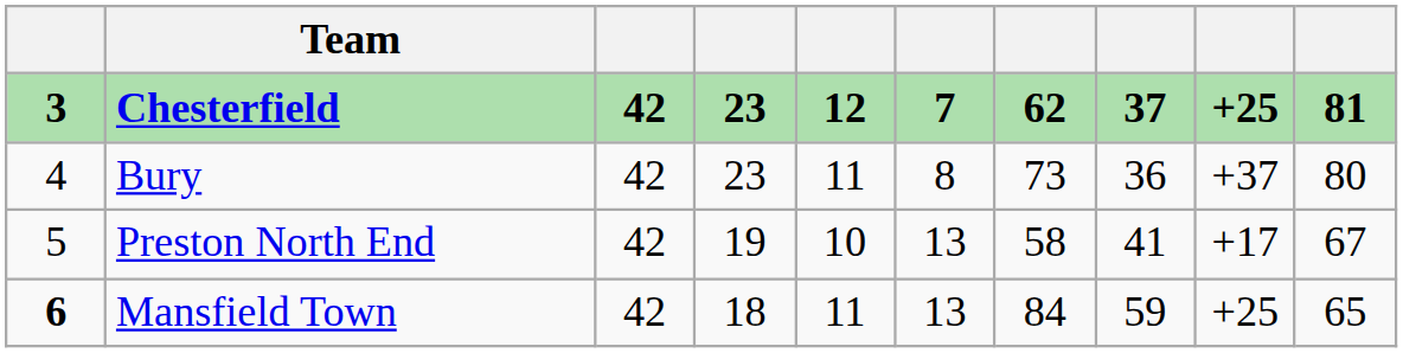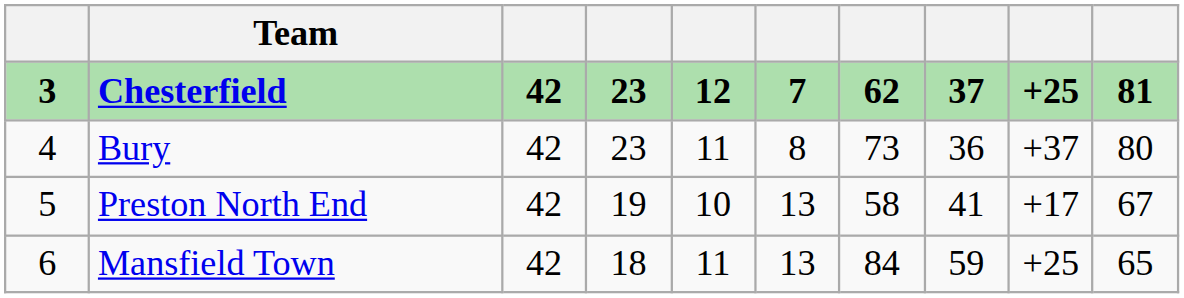Mansfield Town | column 1: bold -> normal
